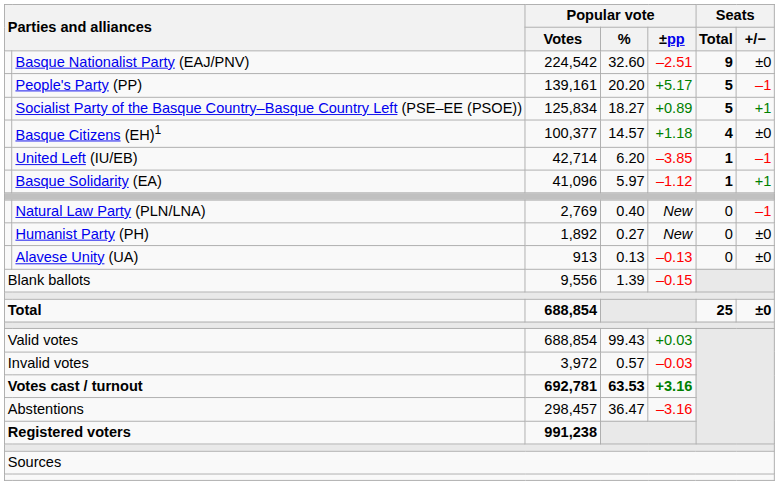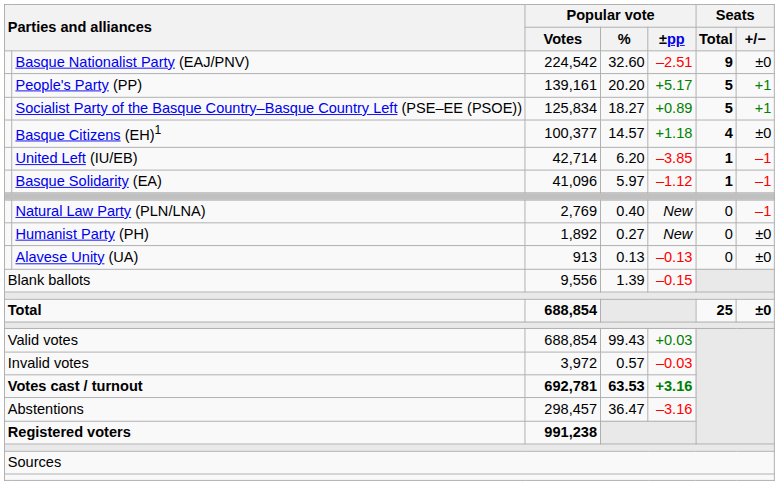People's Party (PP) | Seats / +/−: –1 -> +1
Basque Solidarity (EA) | Seats / +/−: +1 -> –1
